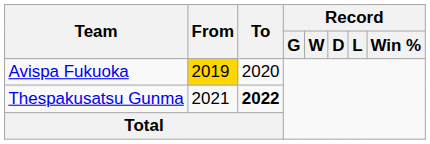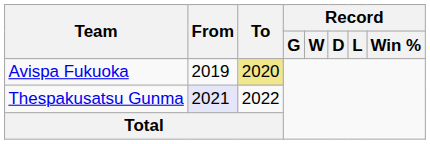Avispa Fukuoka | From: gold background -> no background
Avispa Fukuoka | To: no background -> khaki background
Thespakusatsu Gunma | From: no background -> lavender background
Thespakusatsu Gunma | To: bold -> normal
